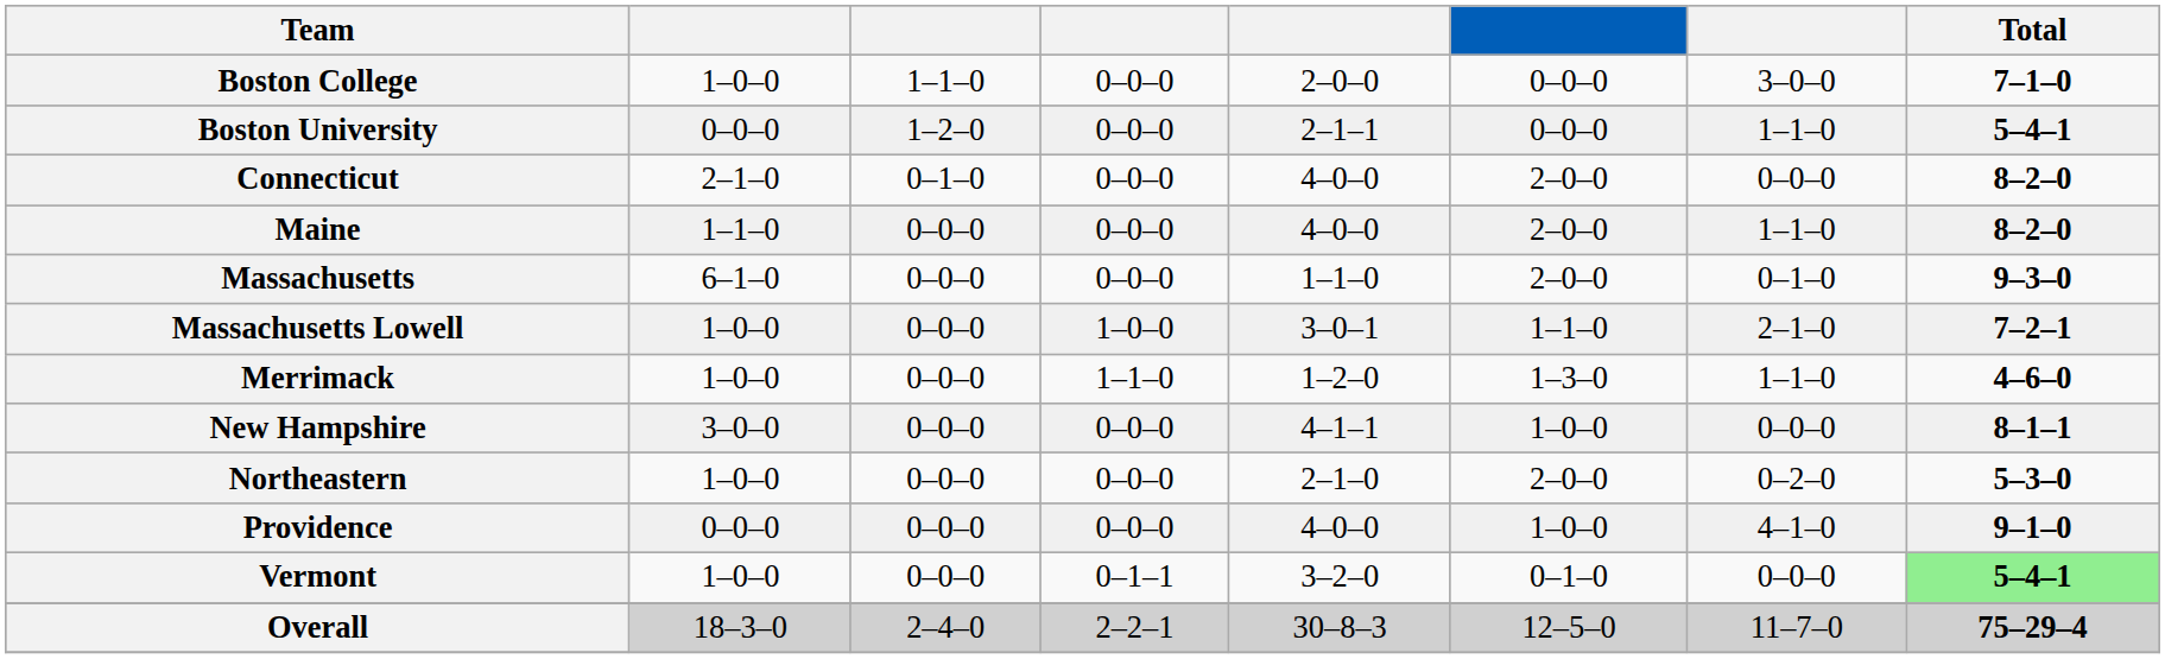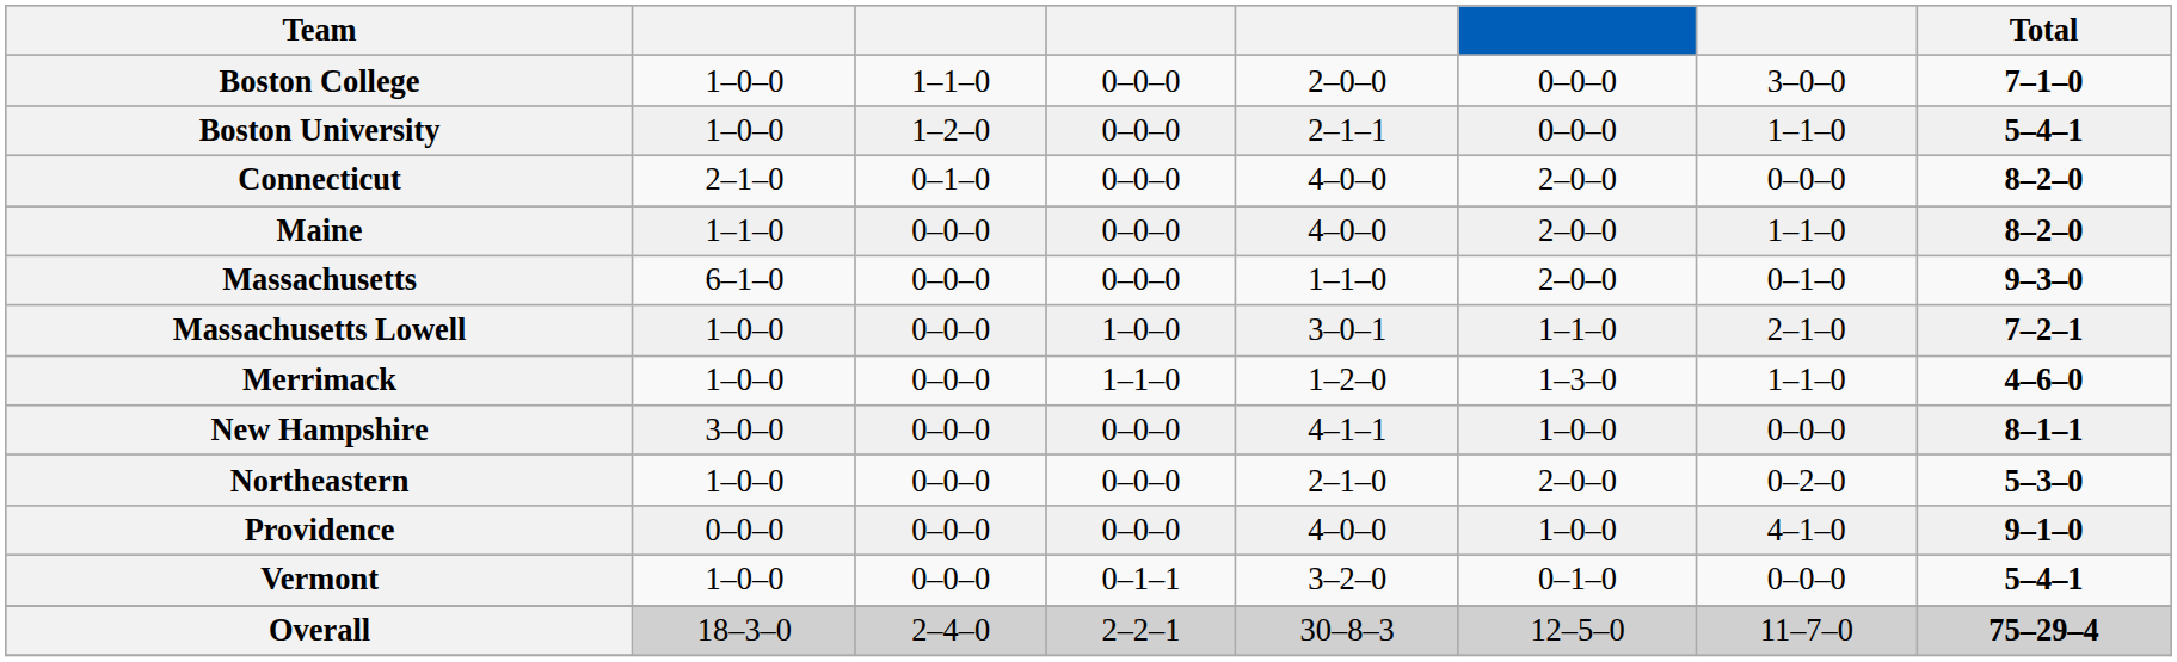Boston University | column 2: 0–0–0 -> 1–0–0
Vermont | Total: lightgreen background -> no background
